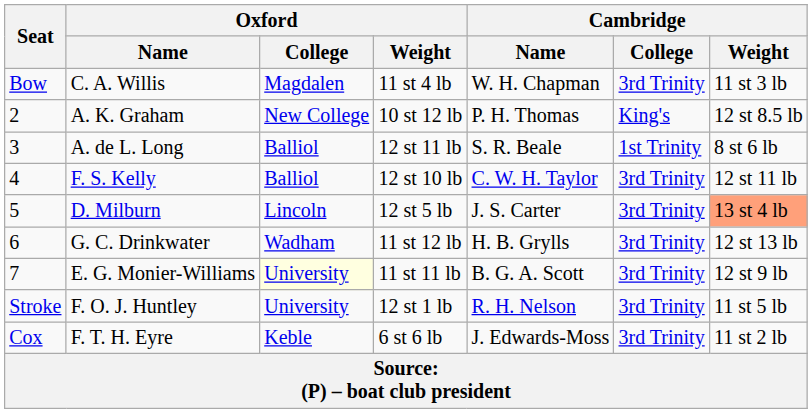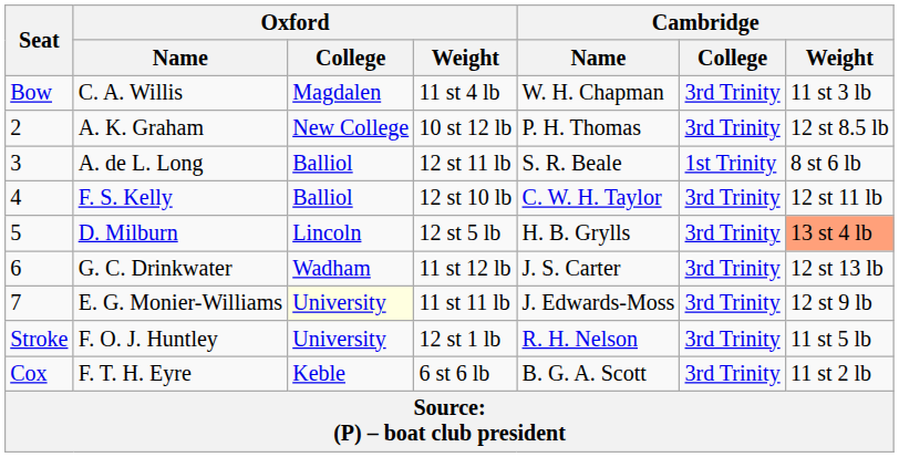A. K. Graham | Cambridge / College: King's -> 3rd Trinity
D. Milburn | Cambridge / Name: J. S. Carter -> H. B. Grylls
G. C. Drinkwater | Cambridge / Name: H. B. Grylls -> J. S. Carter
E. G. Monier-Williams | Cambridge / Name: B. G. A. Scott -> J. Edwards-Moss
F. T. H. Eyre | Cambridge / Name: J. Edwards-Moss -> B. G. A. Scott
